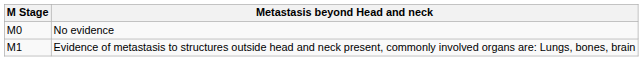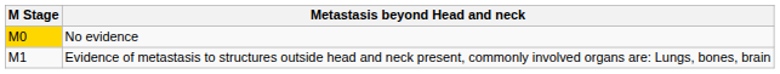No evidence | M Stage: no background -> gold background
